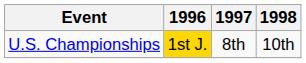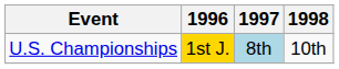U.S. Championships | 1997: no background -> lightblue background
